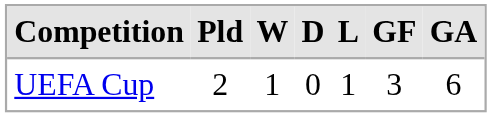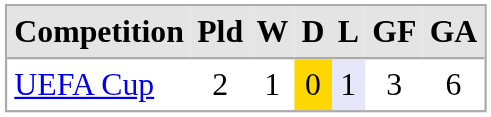UEFA Cup | D: no background -> gold background
UEFA Cup | L: no background -> lavender background
